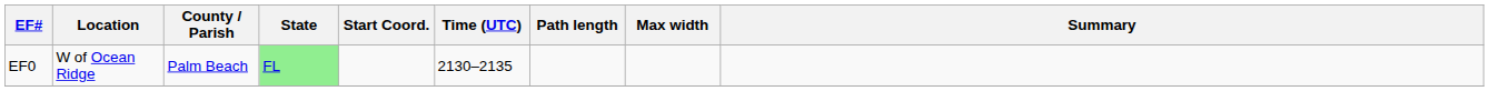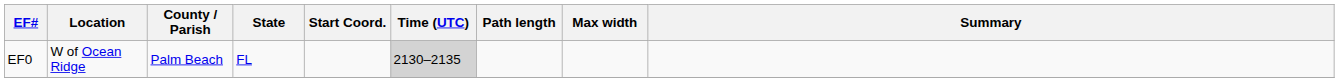EF0 | State: lightgreen background -> no background
EF0 | Time (UTC): no background -> lightgrey background
